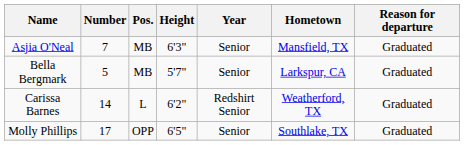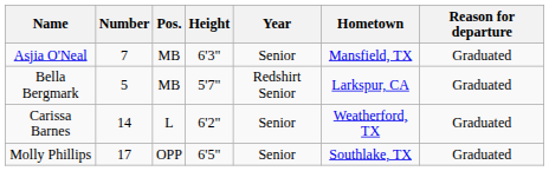Bella Bergmark | Year: Senior -> Redshirt Senior
Carissa Barnes | Year: Redshirt Senior -> Senior
